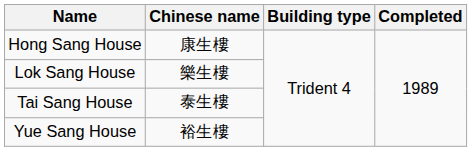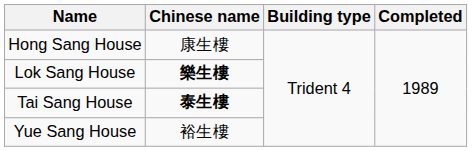Lok Sang House | Chinese name: normal -> bold
Tai Sang House | Chinese name: normal -> bold
